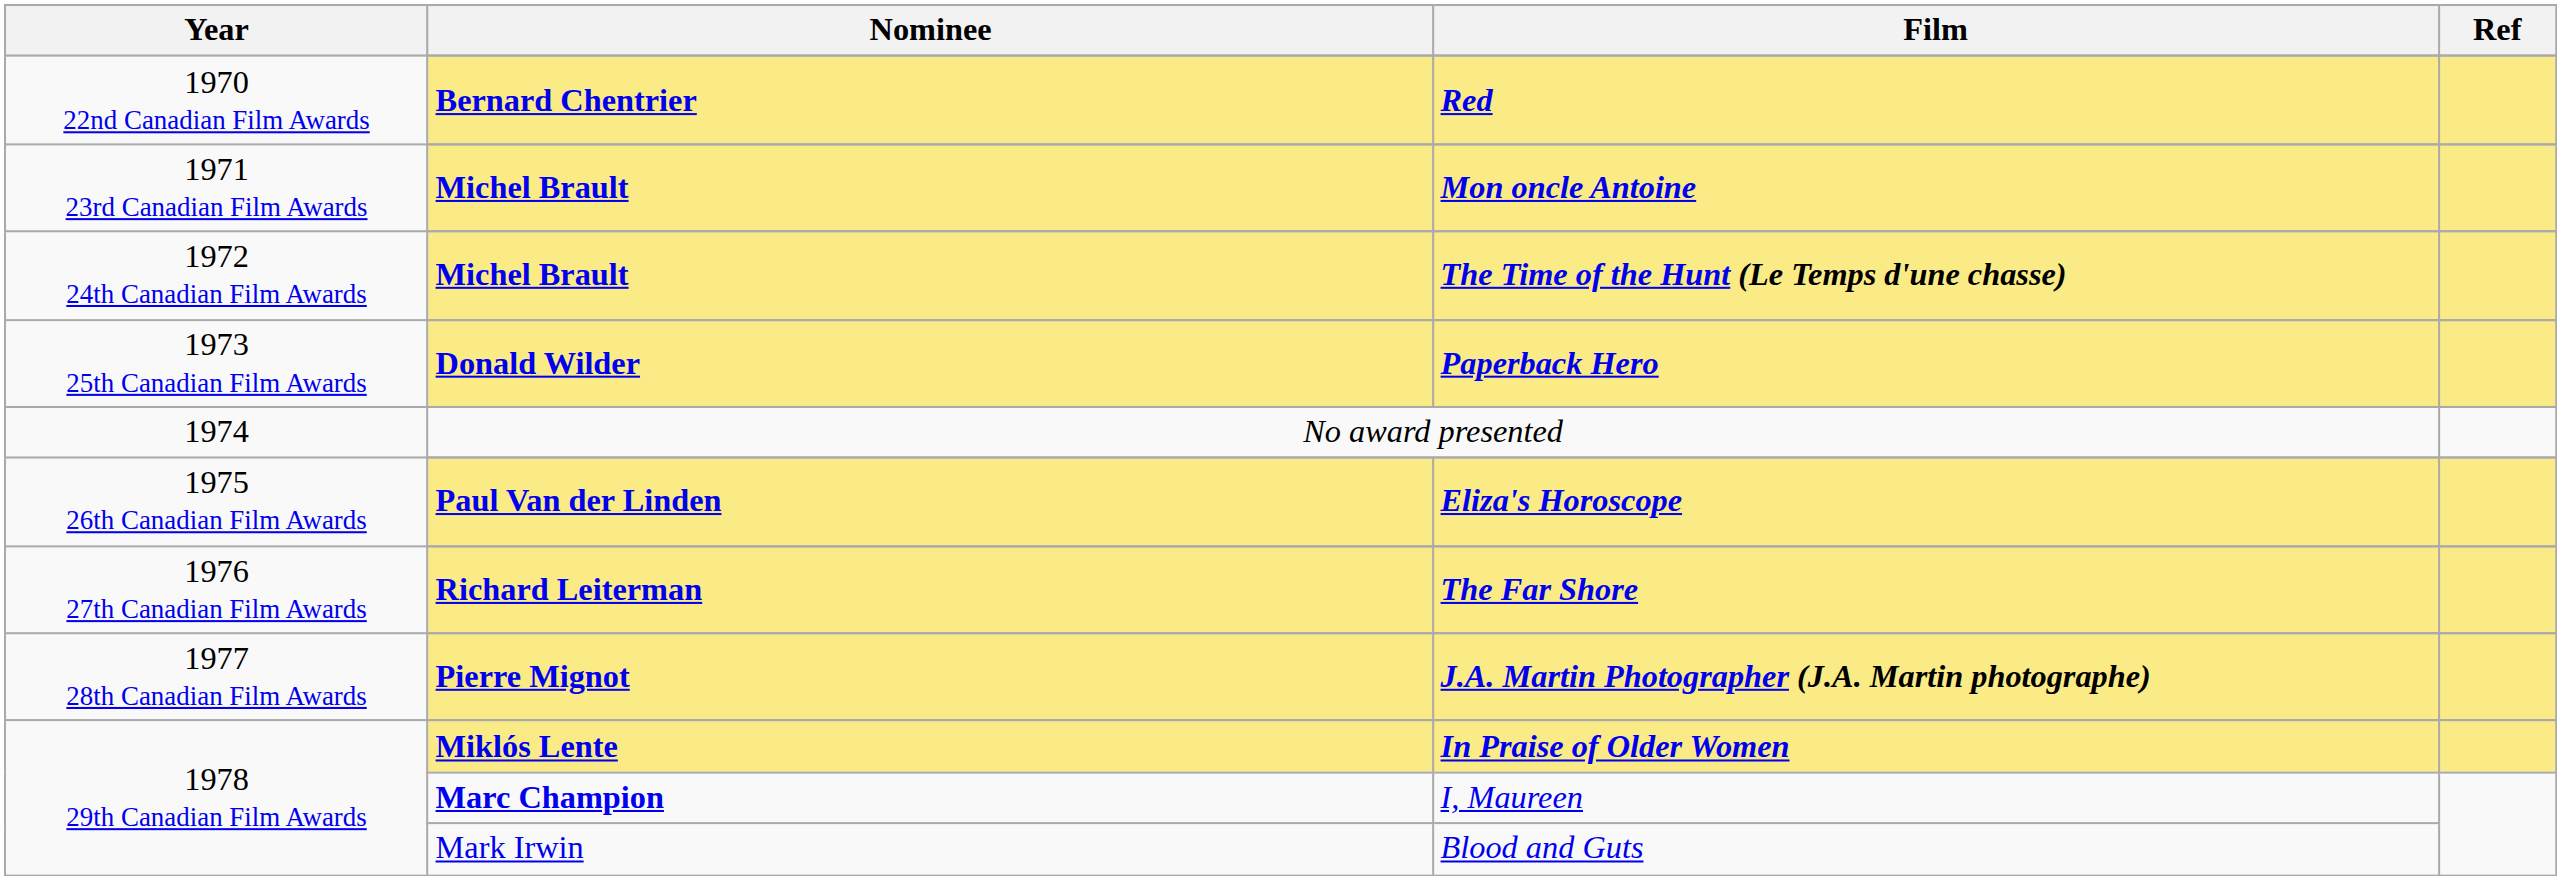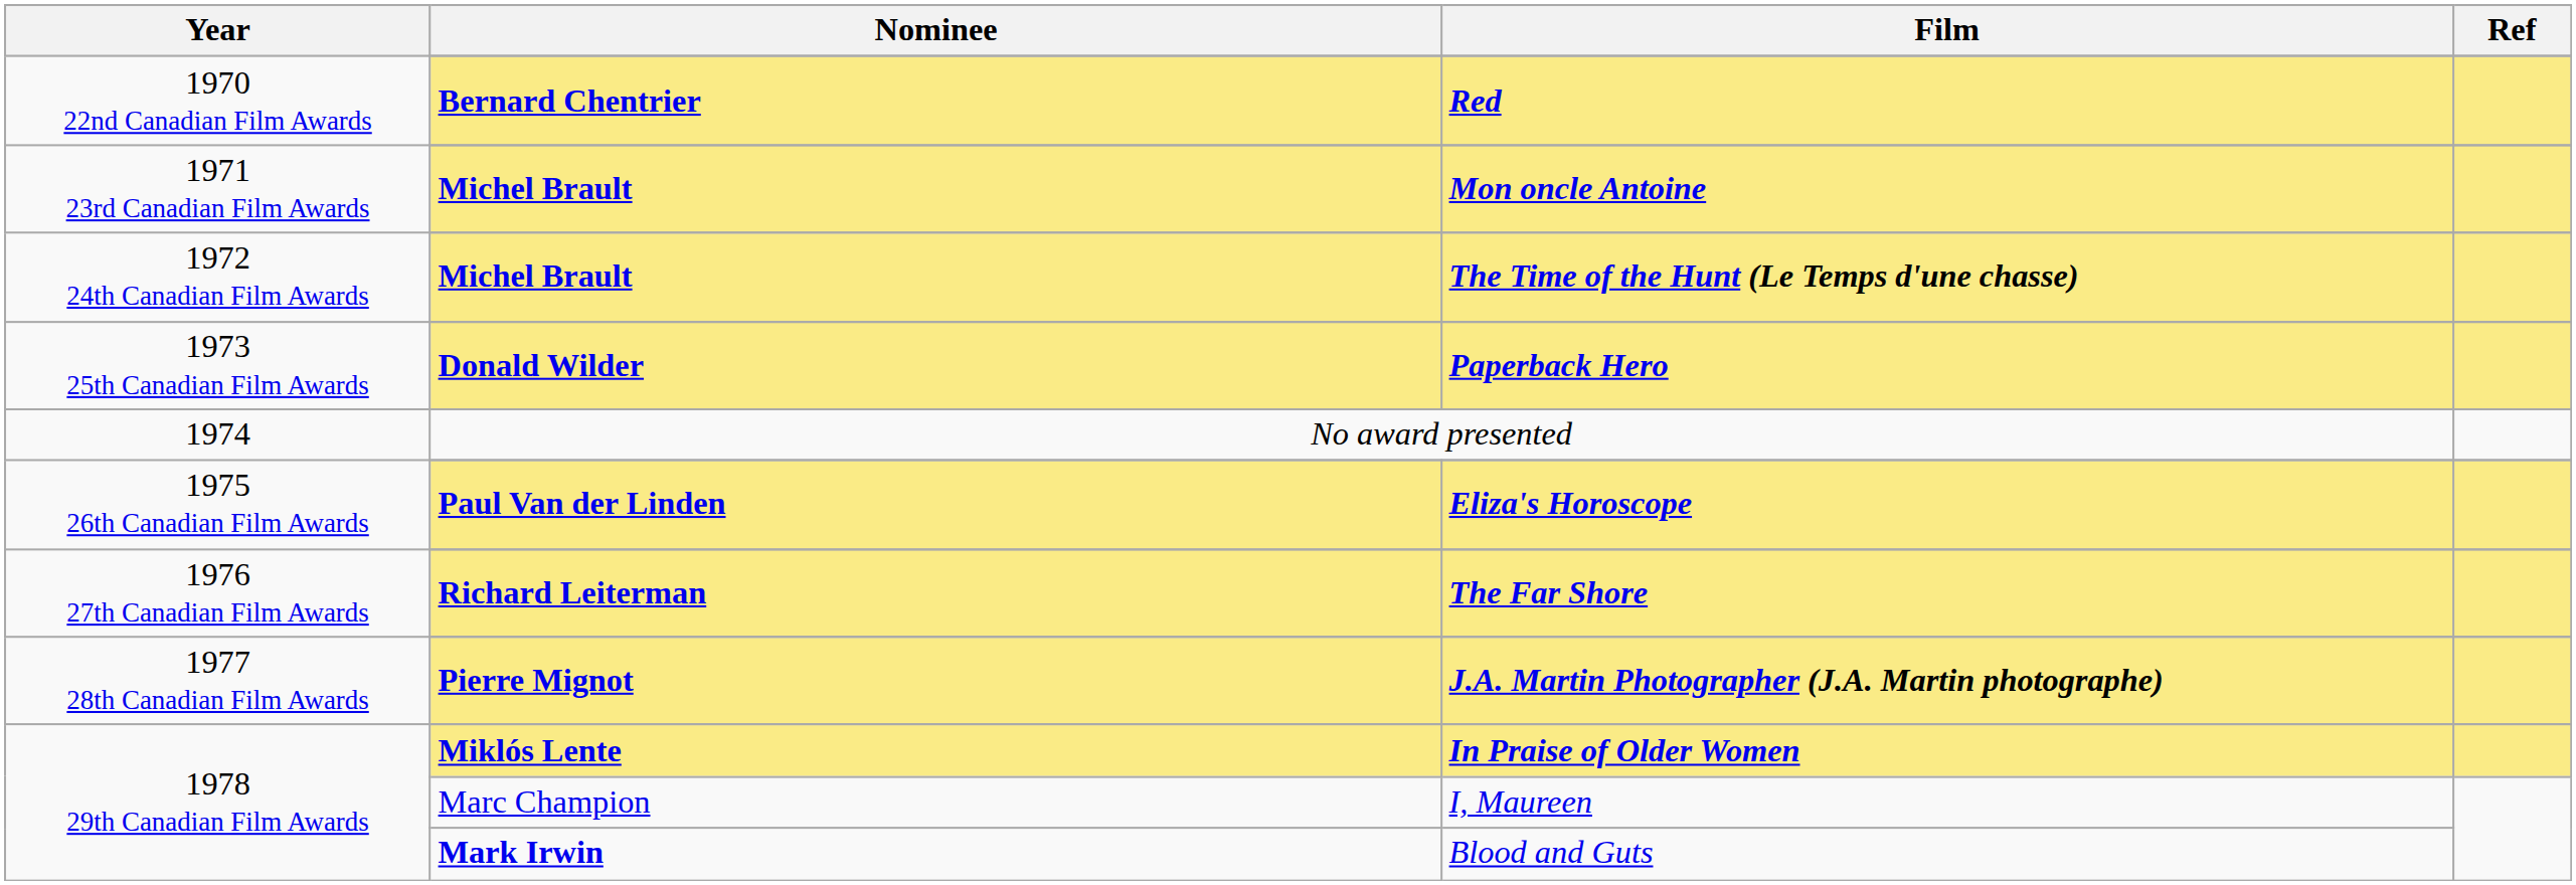I, Maureen | Nominee: bold -> normal
Blood and Guts | Nominee: normal -> bold
